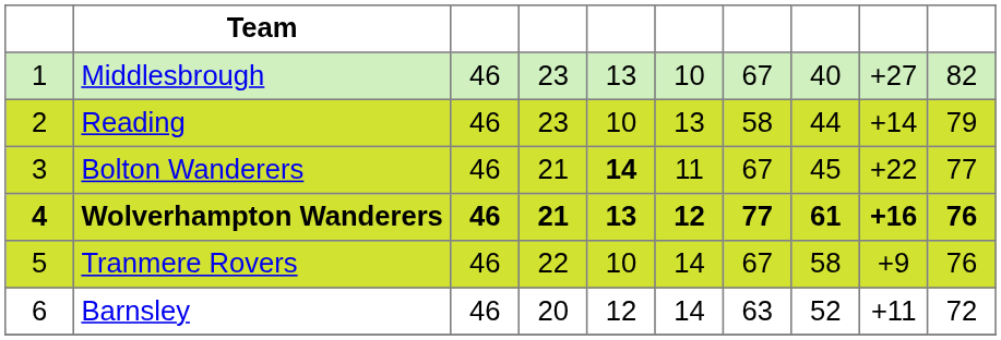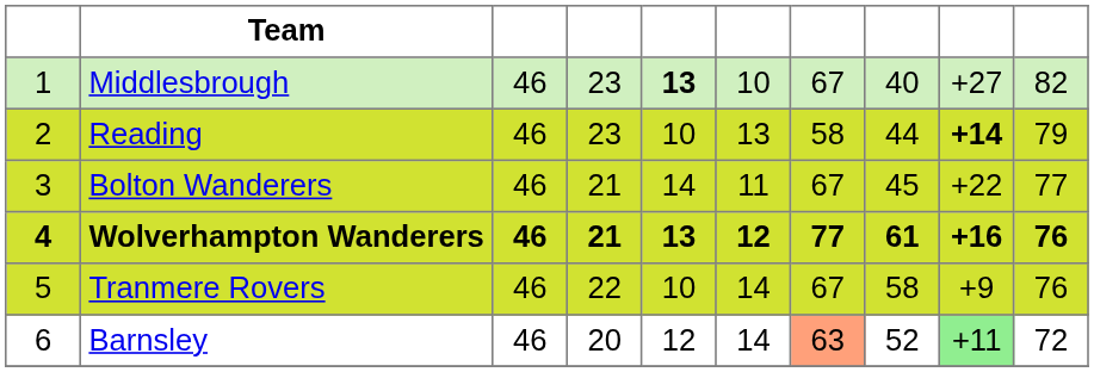Middlesbrough | column 5: normal -> bold
Reading | column 9: normal -> bold
Bolton Wanderers | column 5: bold -> normal
Barnsley | column 7: no background -> lightsalmon background
Barnsley | column 9: no background -> lightgreen background
